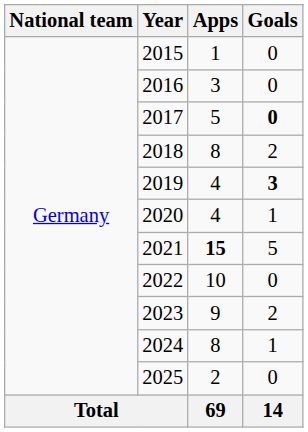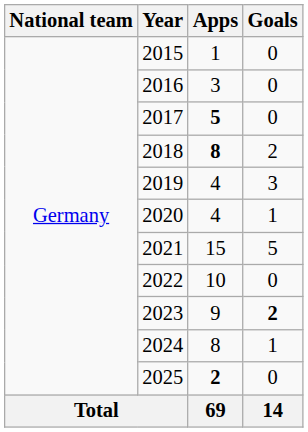2017 | Apps: normal -> bold
2017 | Goals: bold -> normal
2018 | Apps: normal -> bold
2019 | Goals: bold -> normal
2021 | Apps: bold -> normal
2023 | Goals: normal -> bold
2025 | Apps: normal -> bold
